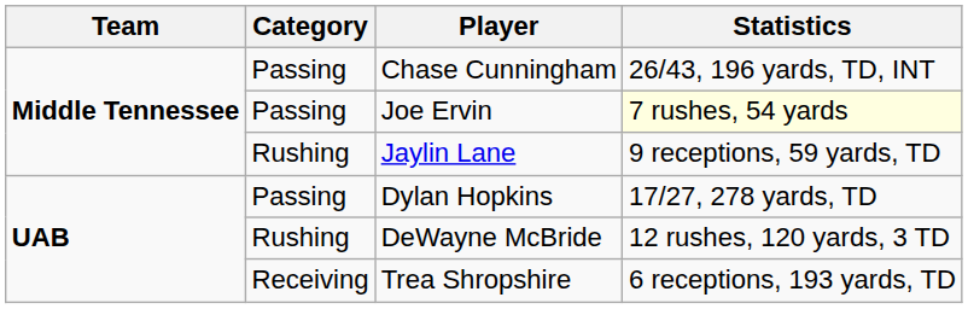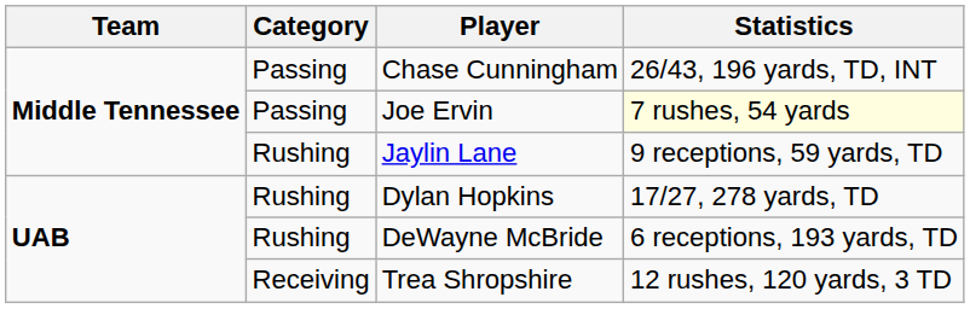Dylan Hopkins | Category: Passing -> Rushing
DeWayne McBride | Statistics: 12 rushes, 120 yards, 3 TD -> 6 receptions, 193 yards, TD
Trea Shropshire | Statistics: 6 receptions, 193 yards, TD -> 12 rushes, 120 yards, 3 TD
